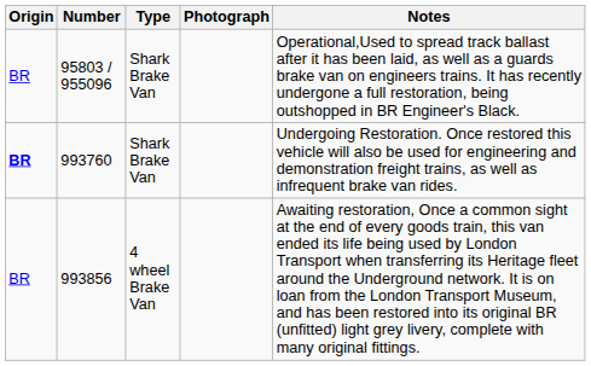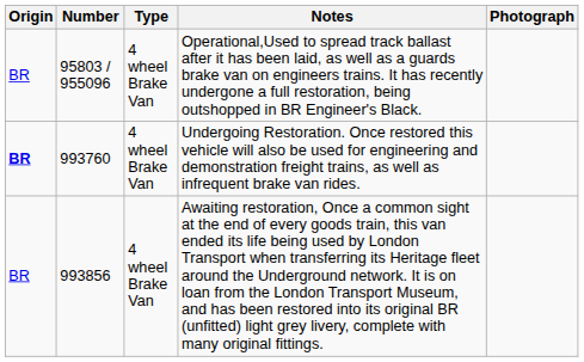columns swapped: Notes <-> Photograph
row 2 | Type: Shark Brake Van -> 4 wheel Brake Van
row 3 | Type: Shark Brake Van -> 4 wheel Brake Van
